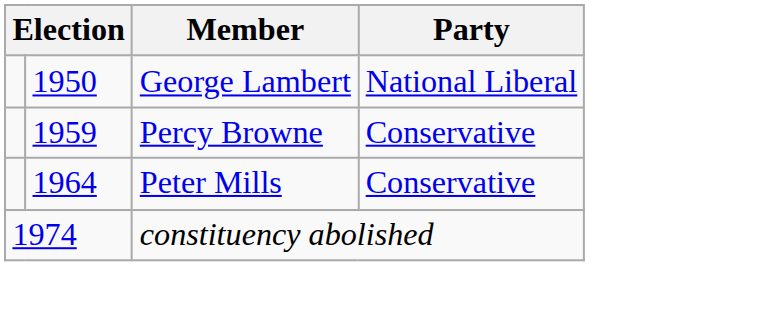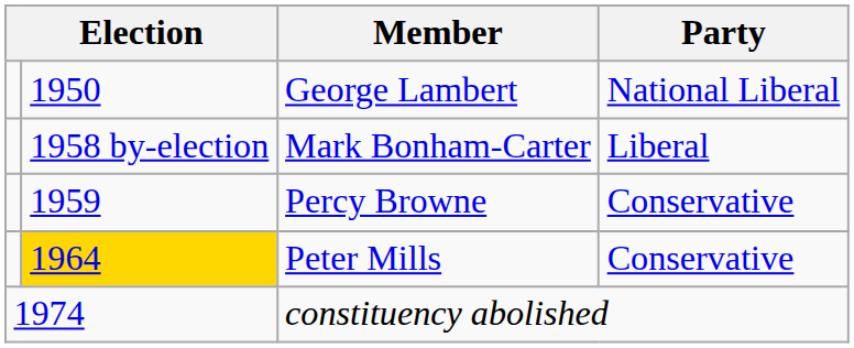+ row: 1958 by-election | Mark Bonham-Carter | Liberal
Peter Mills | column 2: no background -> gold background
